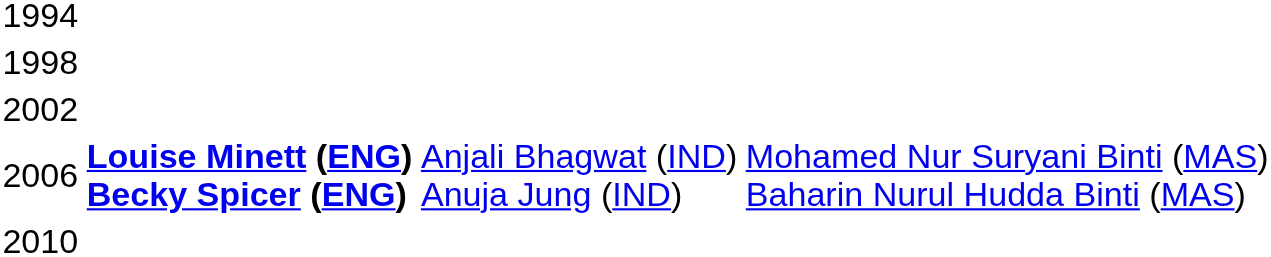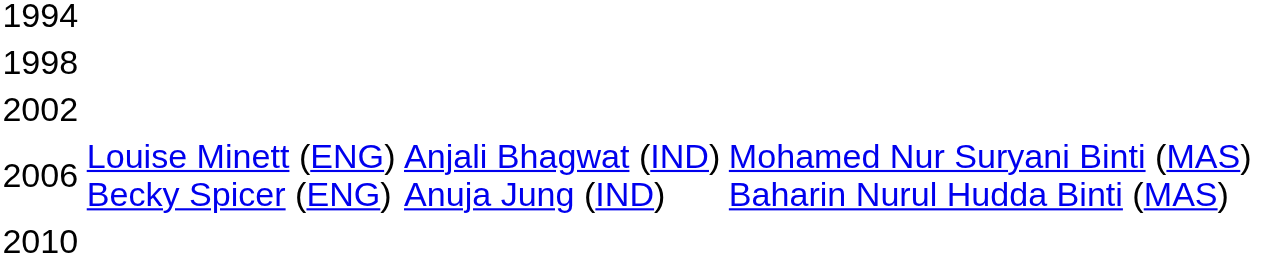2006 | column 2: bold -> normal
